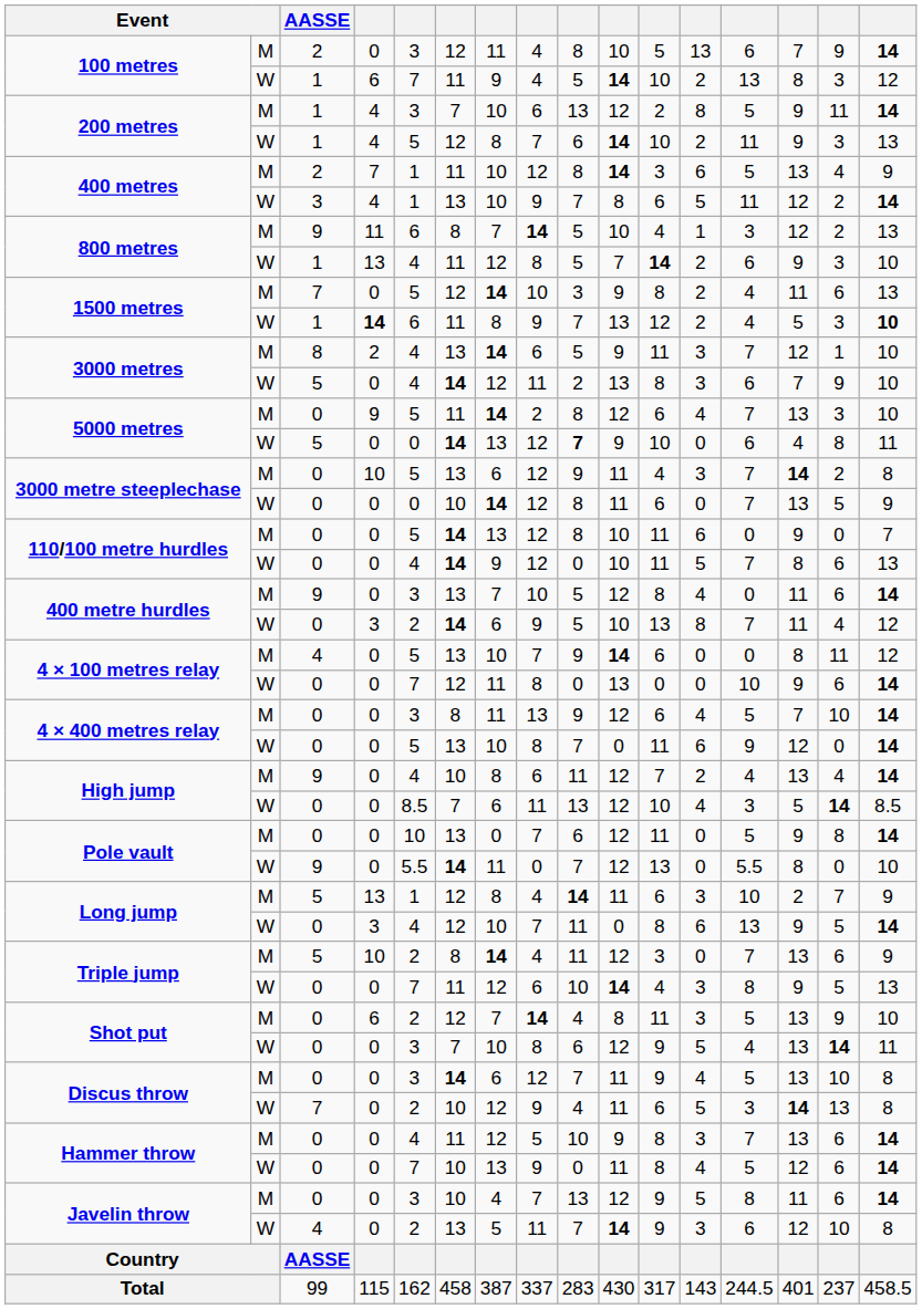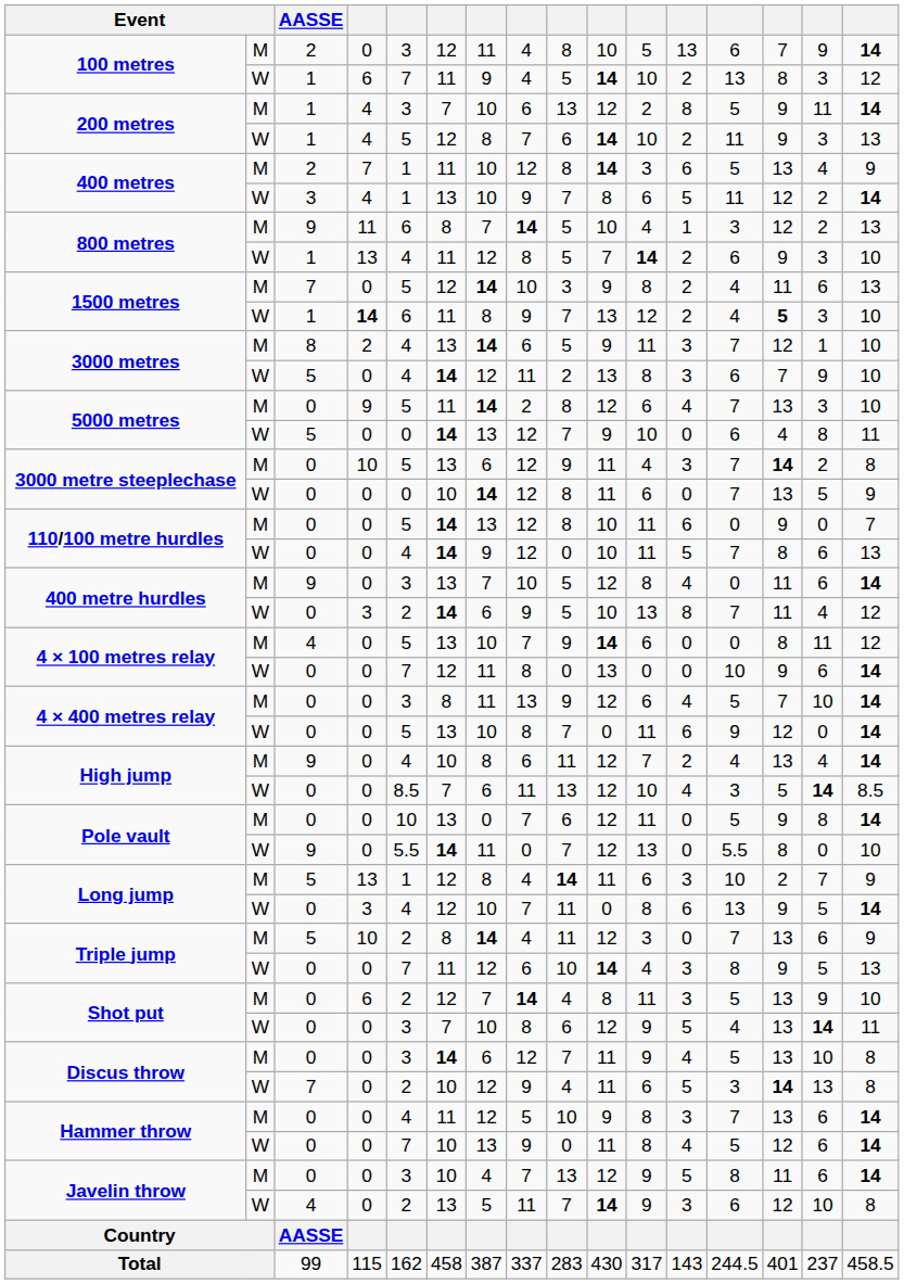1500 metres / W | column 14: normal -> bold
1500 metres / W | column 16: bold -> normal
5000 metres / W | column 9: bold -> normal
